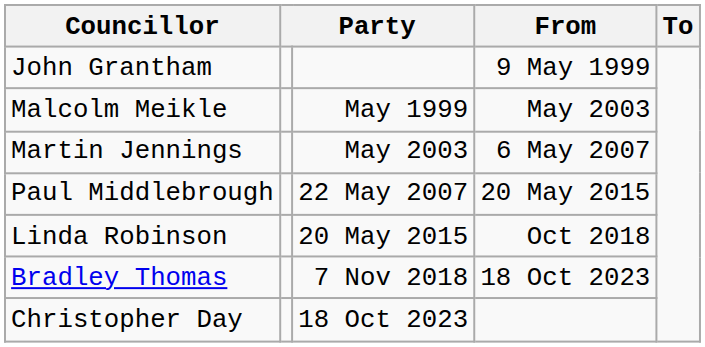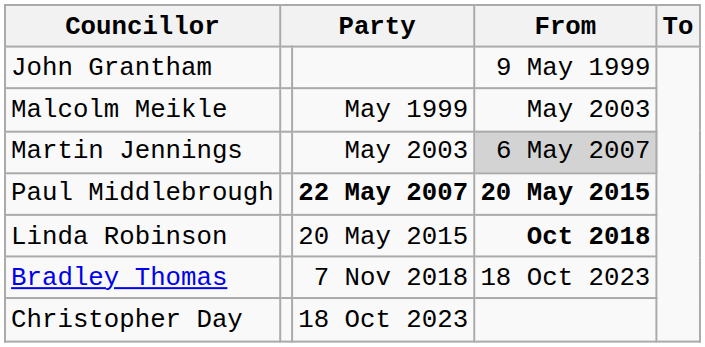Martin Jennings | From: no background -> lightgrey background
Paul Middlebrough | column 3: normal -> bold
Paul Middlebrough | From: normal -> bold
Linda Robinson | From: normal -> bold
